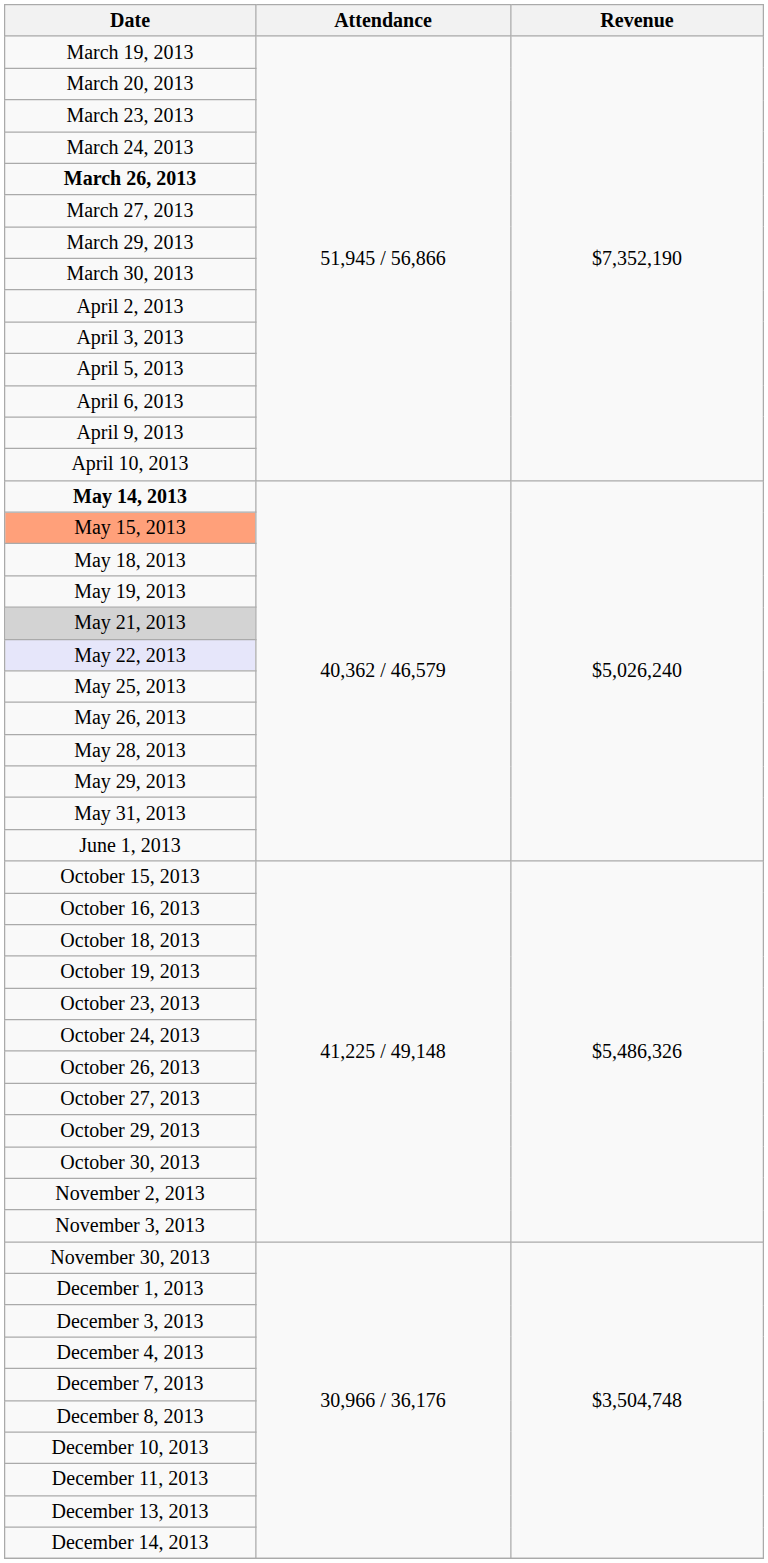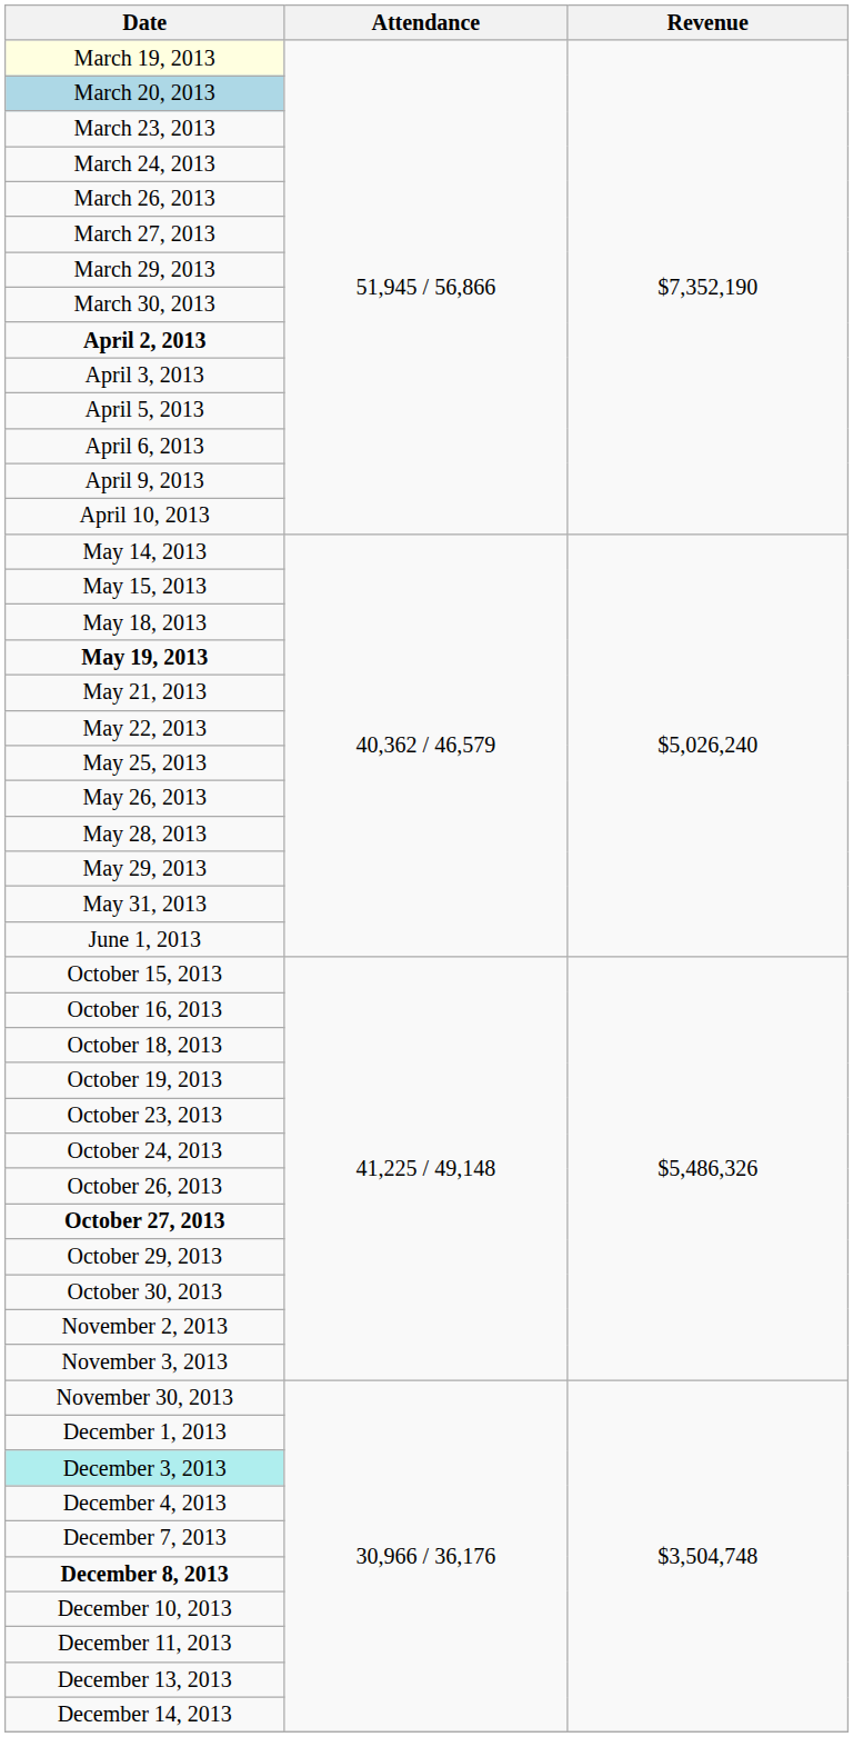March 19, 2013 | Date: no background -> lightyellow background
March 20, 2013 | Date: no background -> lightblue background
March 26, 2013 | Date: bold -> normal
April 2, 2013 | Date: normal -> bold
May 14, 2013 | Date: bold -> normal
May 15, 2013 | Date: lightsalmon background -> no background
May 19, 2013 | Date: normal -> bold
May 21, 2013 | Date: lightgrey background -> no background
May 22, 2013 | Date: lavender background -> no background
October 27, 2013 | Date: normal -> bold
December 3, 2013 | Date: no background -> paleturquoise background
December 8, 2013 | Date: normal -> bold
